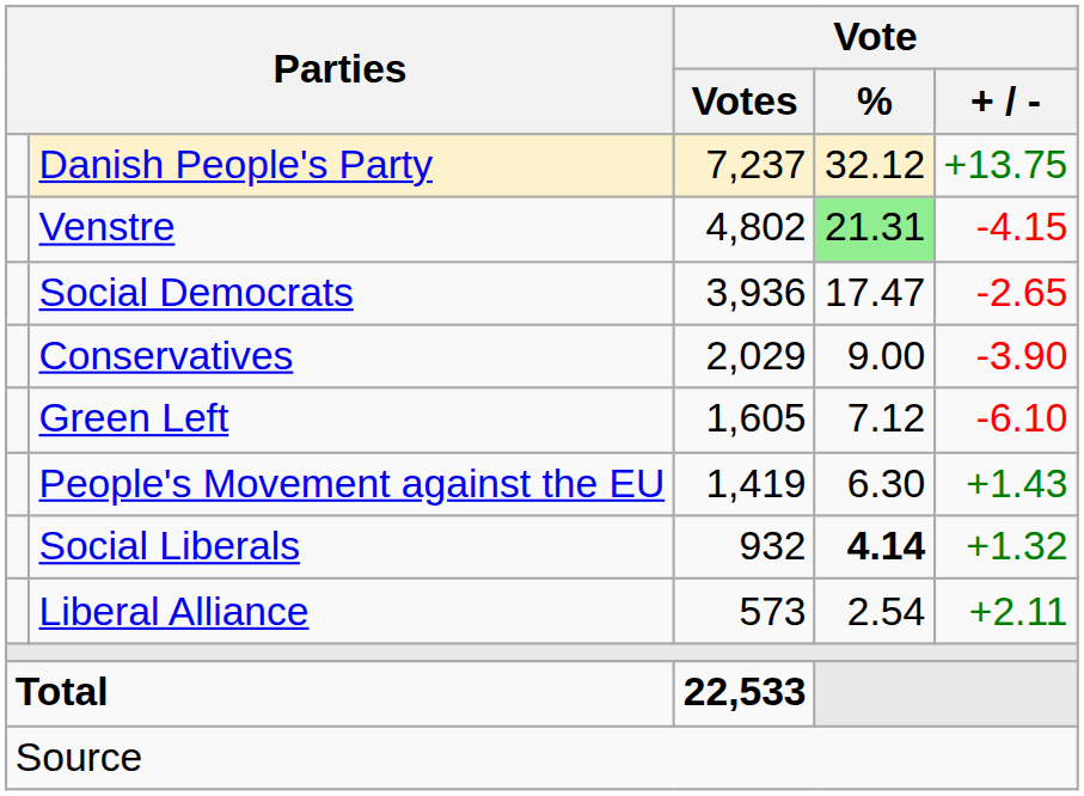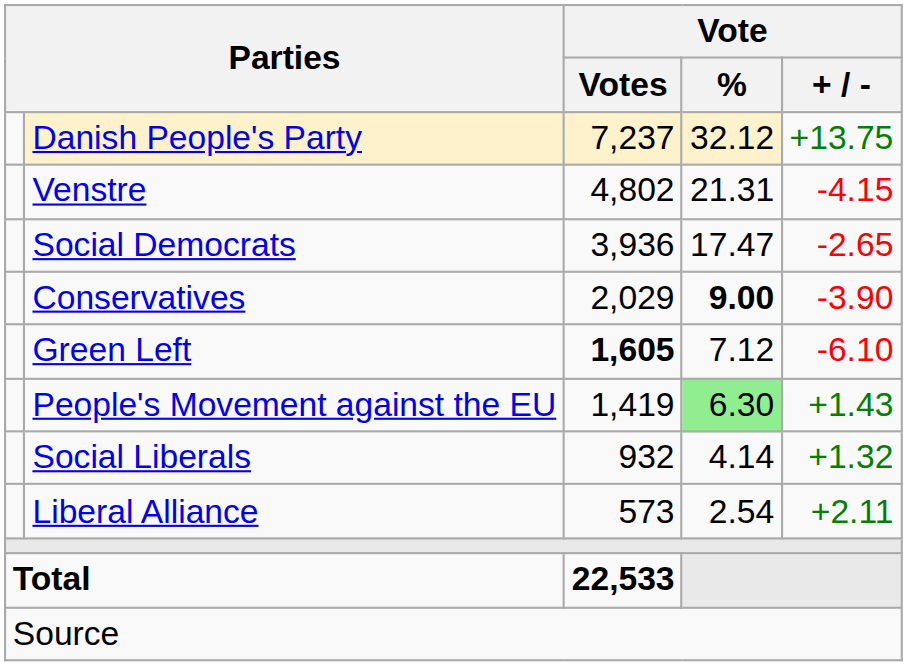Venstre | Vote / %: lightgreen background -> no background
Conservatives | Vote / %: normal -> bold
Green Left | Vote / Votes: normal -> bold
People's Movement against the EU | Vote / %: no background -> lightgreen background
Social Liberals | Vote / %: bold -> normal
